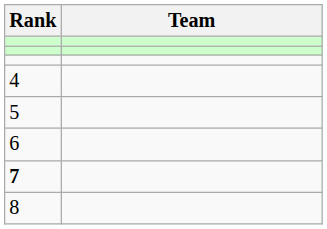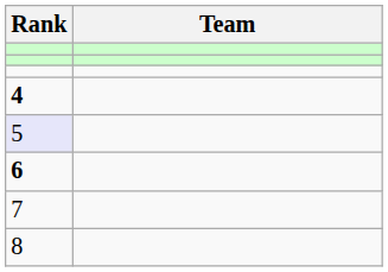row 5 | Rank: normal -> bold
row 6 | Rank: no background -> lavender background
row 7 | Rank: normal -> bold
row 8 | Rank: bold -> normal
